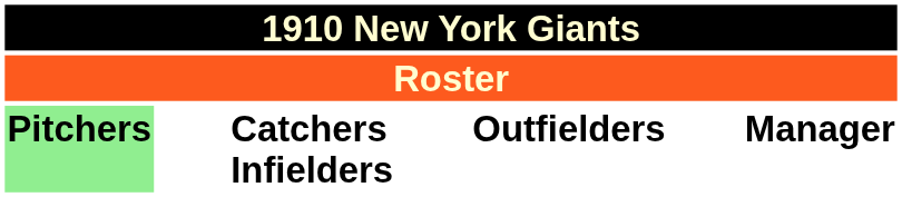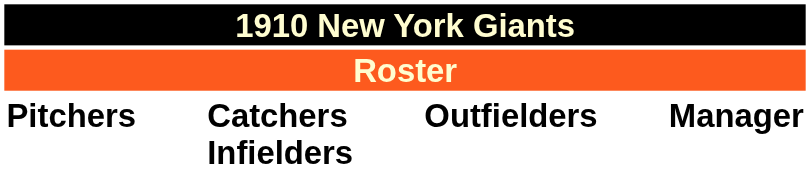Pitchers | column 1: lightgreen background -> no background
